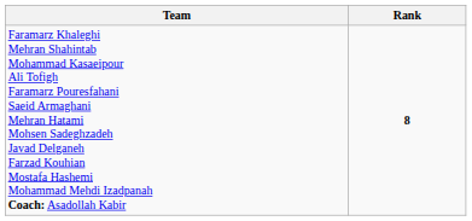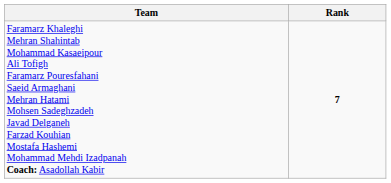row 2 | Rank: 8 -> 7
